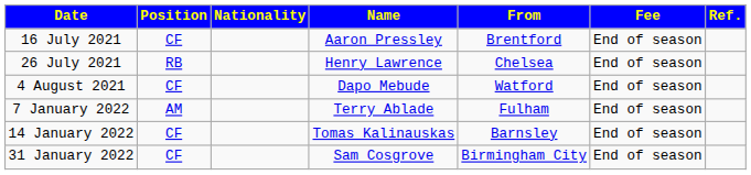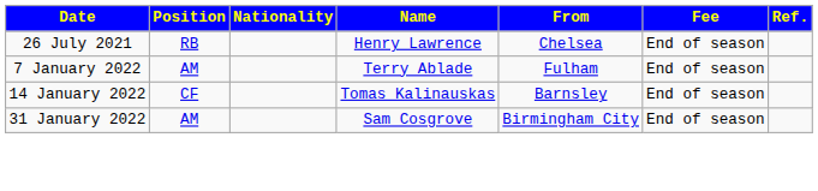- row: 16 July 2021 | CF | Aaron Pressley | Brentford | End of season
- row: 4 August 2021 | CF | Dapo Mebude | Watford | End of season
31 January 2022 | Position: CF -> AM
